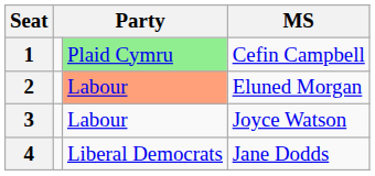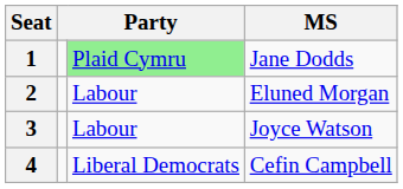1 | MS: Cefin Campbell -> Jane Dodds
2 | column 3: lightsalmon background -> no background
4 | MS: Jane Dodds -> Cefin Campbell
